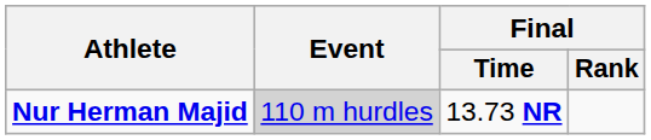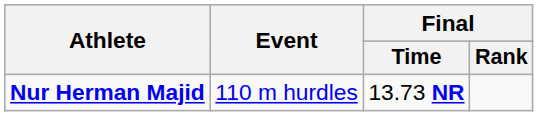Nur Herman Majid | Event: lightgrey background -> no background
